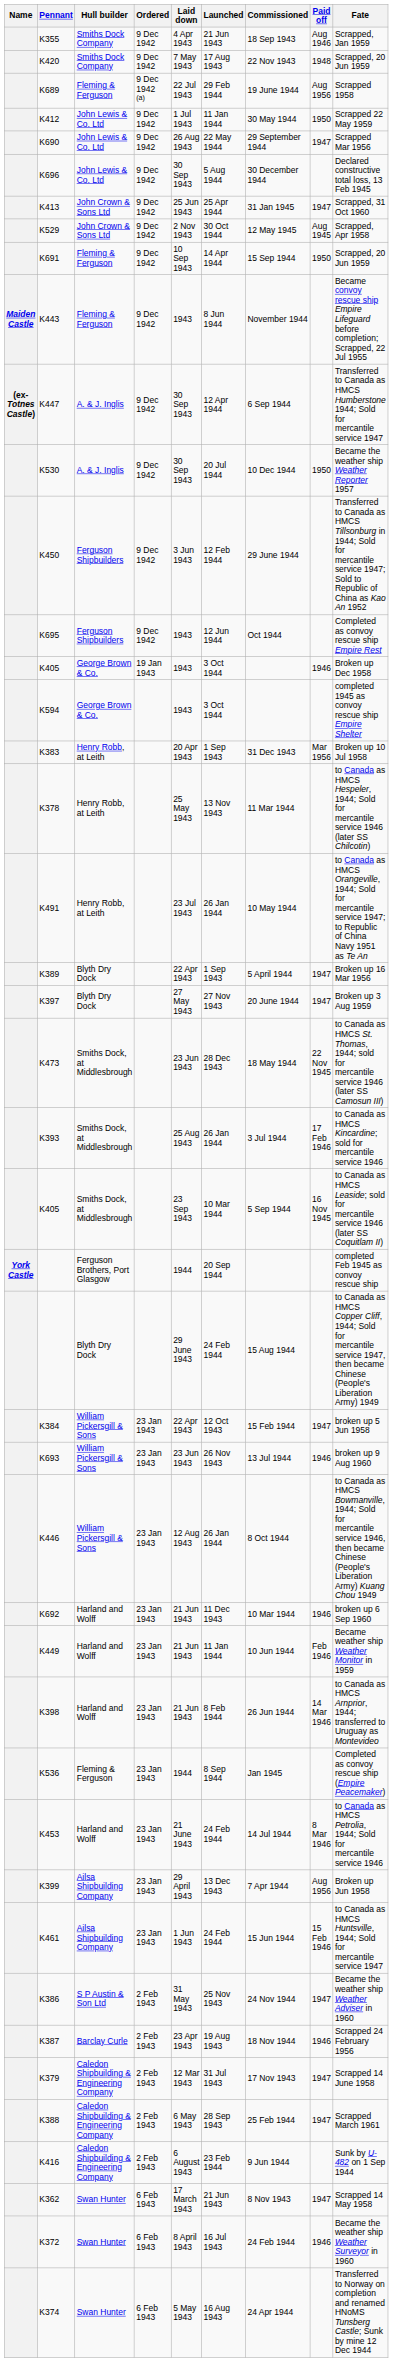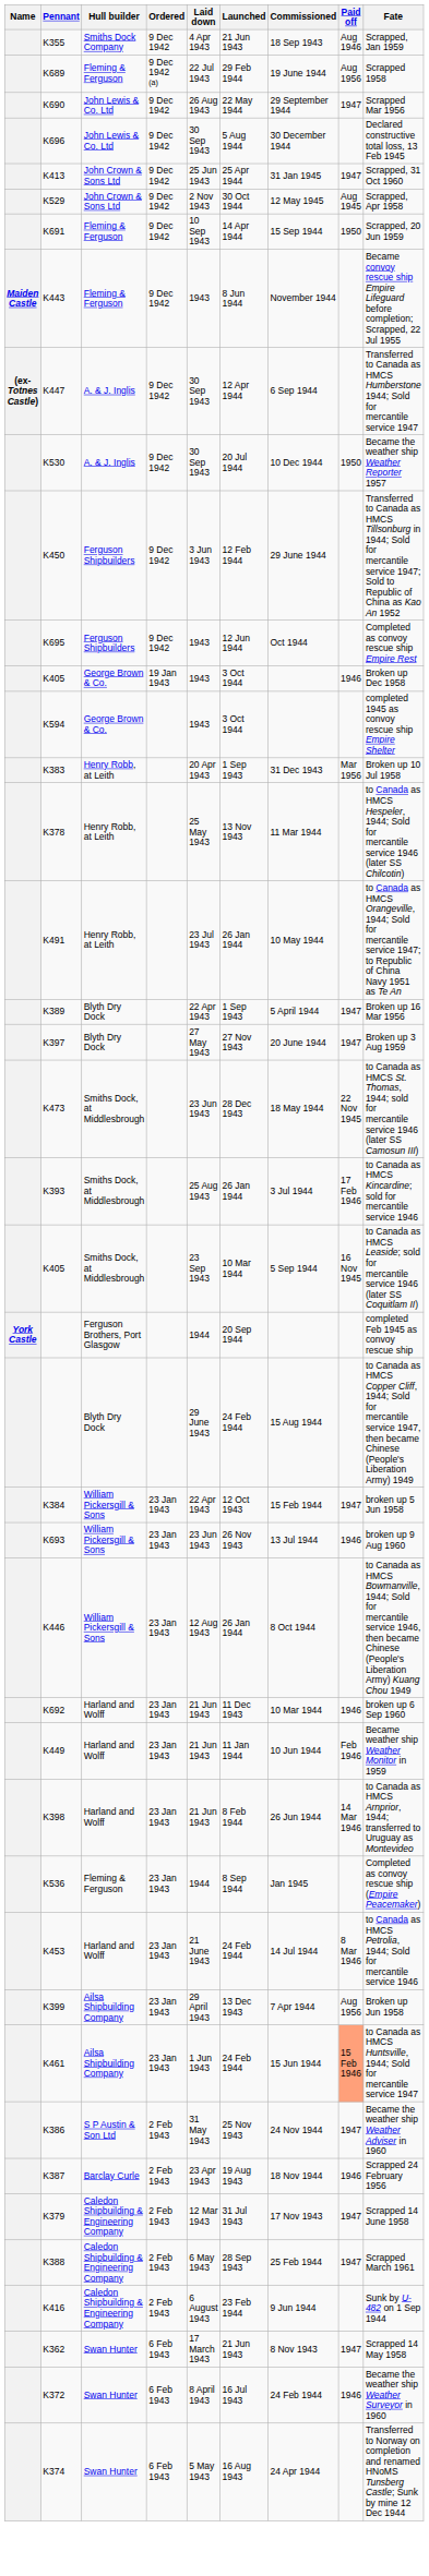- row: K420 | Smiths Dock Company | 9 Dec 1942 | 7 May 1943 | 17 Aug 1943 | 22 Nov 1943 | 1948 | Scrapped, 20 Jun 1959
- row: K412 | John Lewis & Co. Ltd | 9 Dec 1942 | 1 Jul 1943 | 11 Jan 1944 | 30 May 1944 | 1950 | Scrapped 22 May 1959
K461 | Paid off: no background -> lightsalmon background
